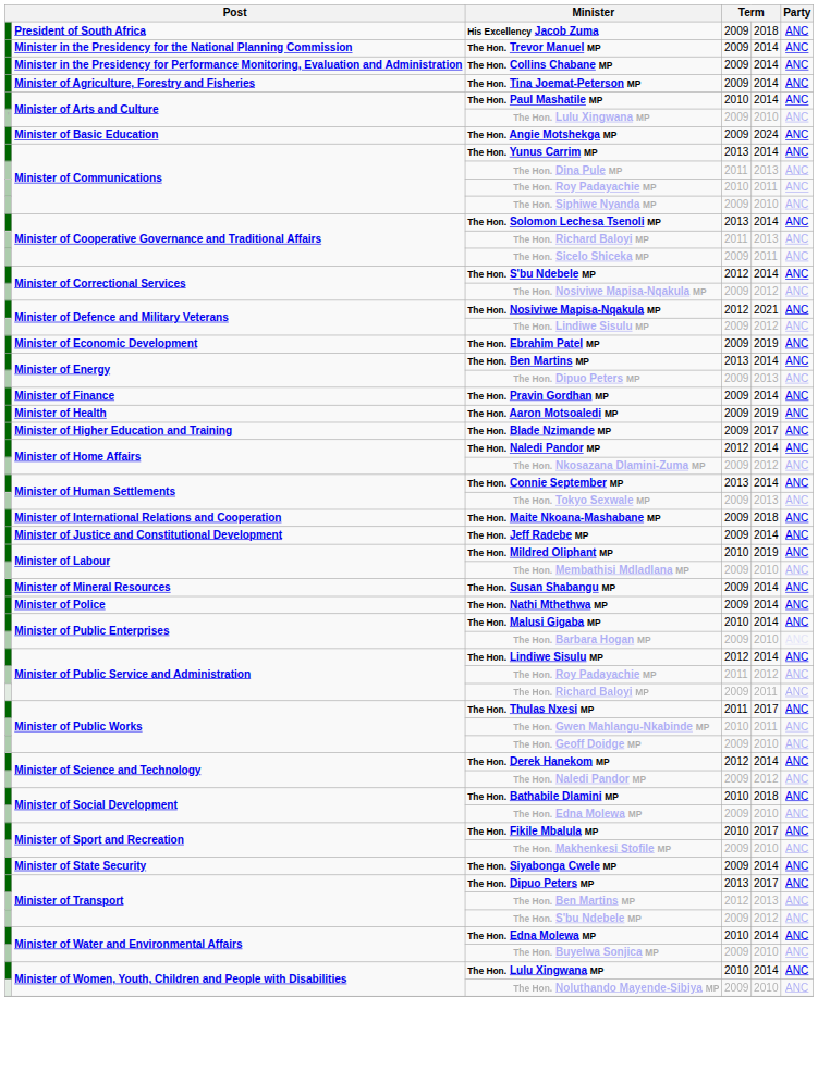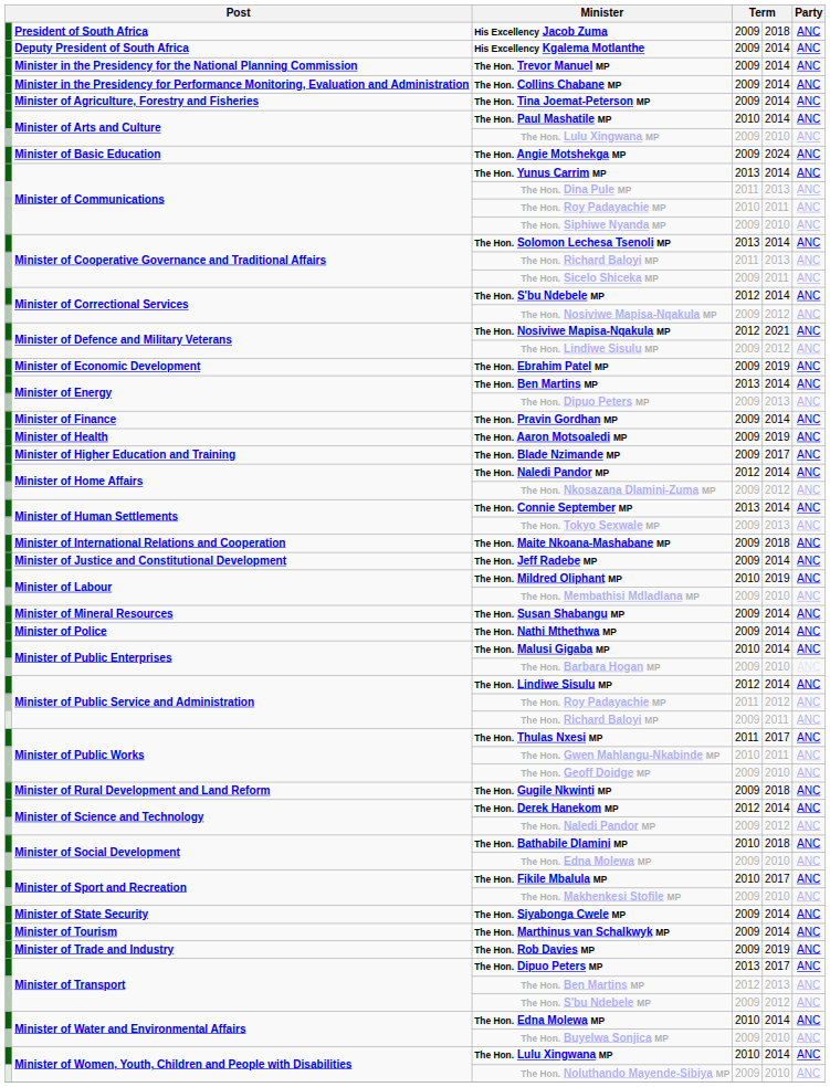+ row: Deputy President of South Africa | His Excellency Kgalema Motlanthe | 2009 | 2014 | ANC
+ row: Minister of Rural Development and Land Reform | The Hon. Gugile Nkwinti MP | 2009 | 2018 | ANC
+ row: Minister of Tourism | The Hon. Marthinus van Schalkwyk MP | 2009 | 2014 | ANC
+ row: Minister of Trade and Industry | The Hon. Rob Davies MP | 2009 | 2019 | ANC
